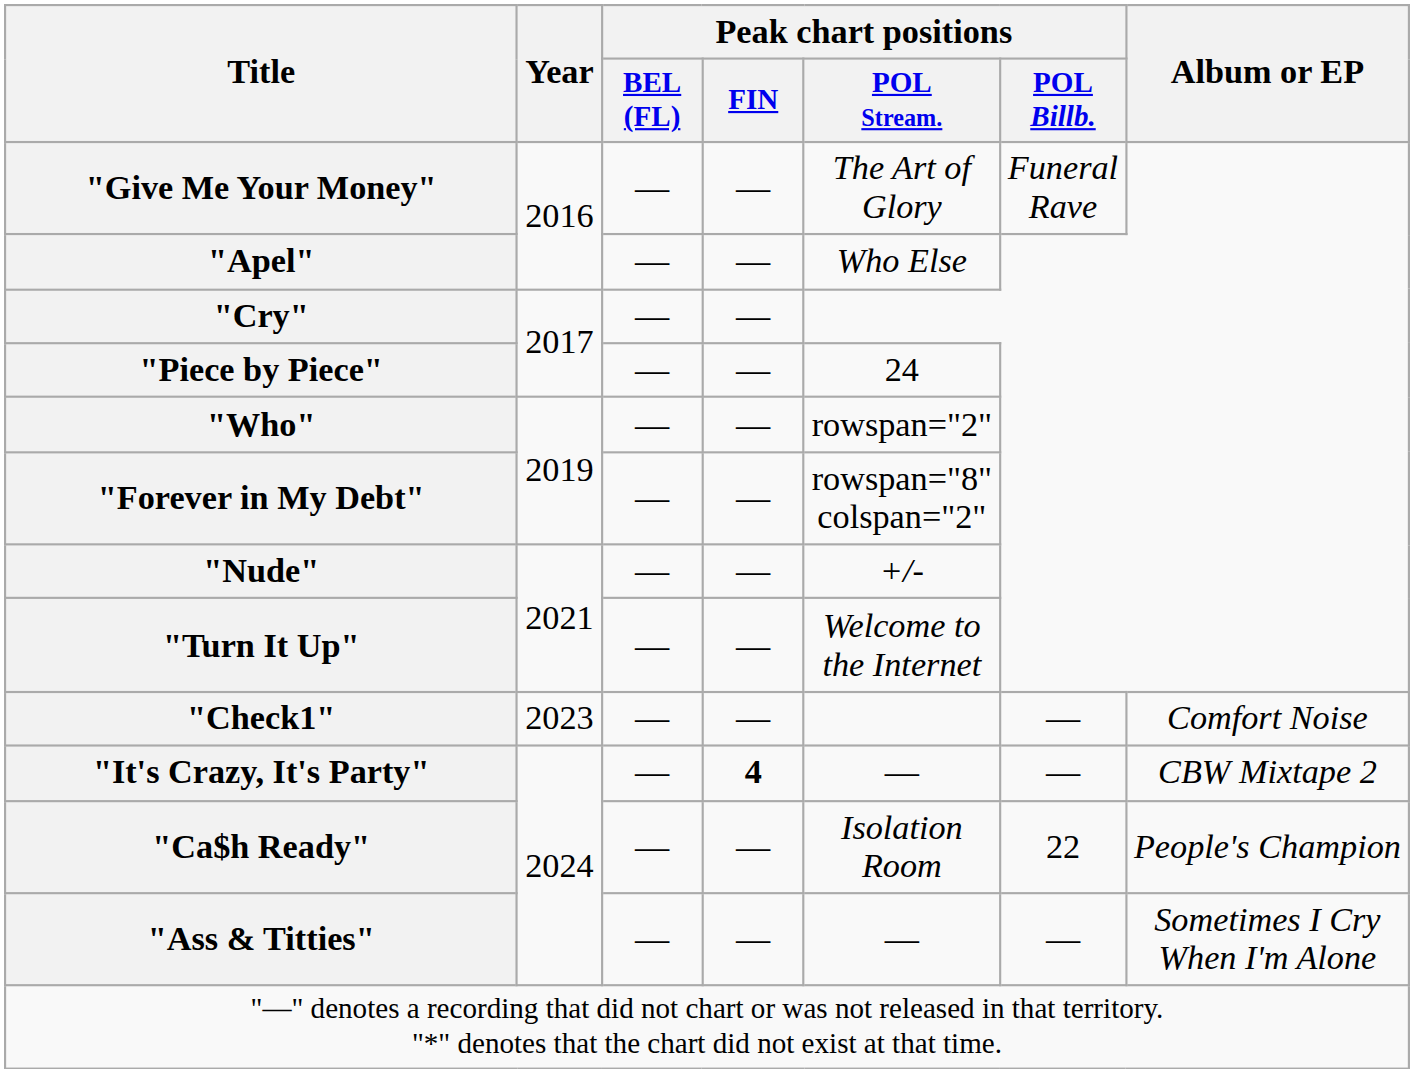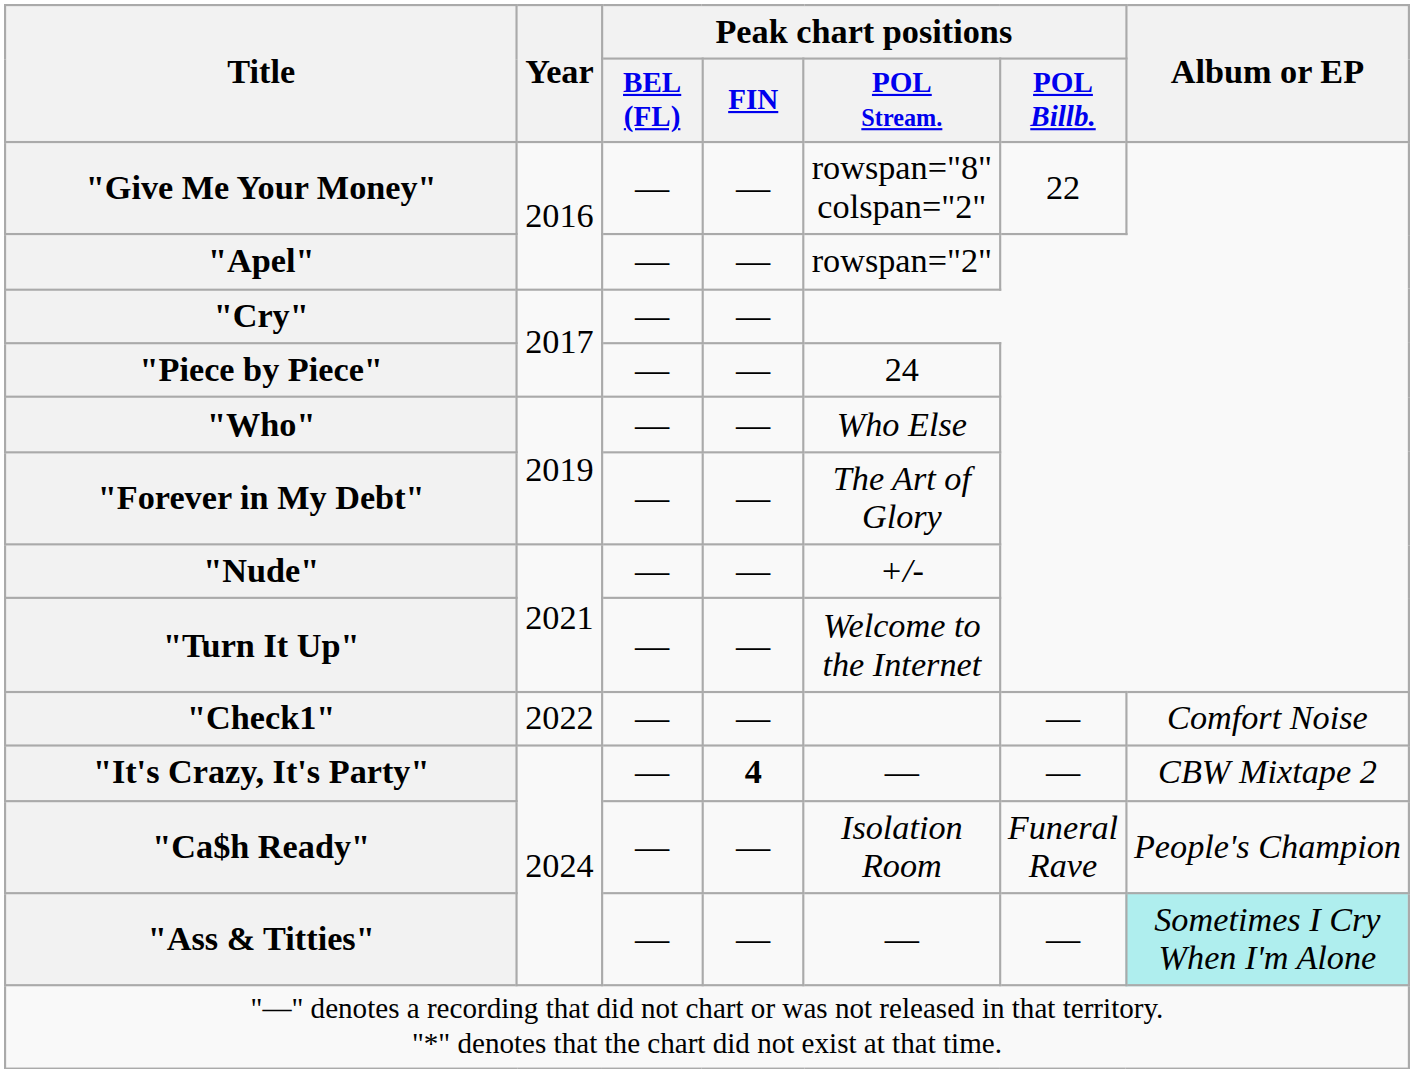"Give Me Your Money" | Peak chart positions / POL Stream.: The Art of Glory -> rowspan="8" colspan="2"
"Give Me Your Money" | Peak chart positions / POL Billb.: Funeral Rave -> 22
"Apel" | Peak chart positions / POL Stream.: Who Else -> rowspan="2"
"Who" | Peak chart positions / POL Stream.: rowspan="2" -> Who Else
"Forever in My Debt" | Peak chart positions / POL Stream.: rowspan="8" colspan="2" -> The Art of Glory
"Check1" | Year: 2023 -> 2022
"Ca$h Ready" | Peak chart positions / POL Billb.: 22 -> Funeral Rave
"Ass & Titties" | Album or EP: no background -> paleturquoise background
